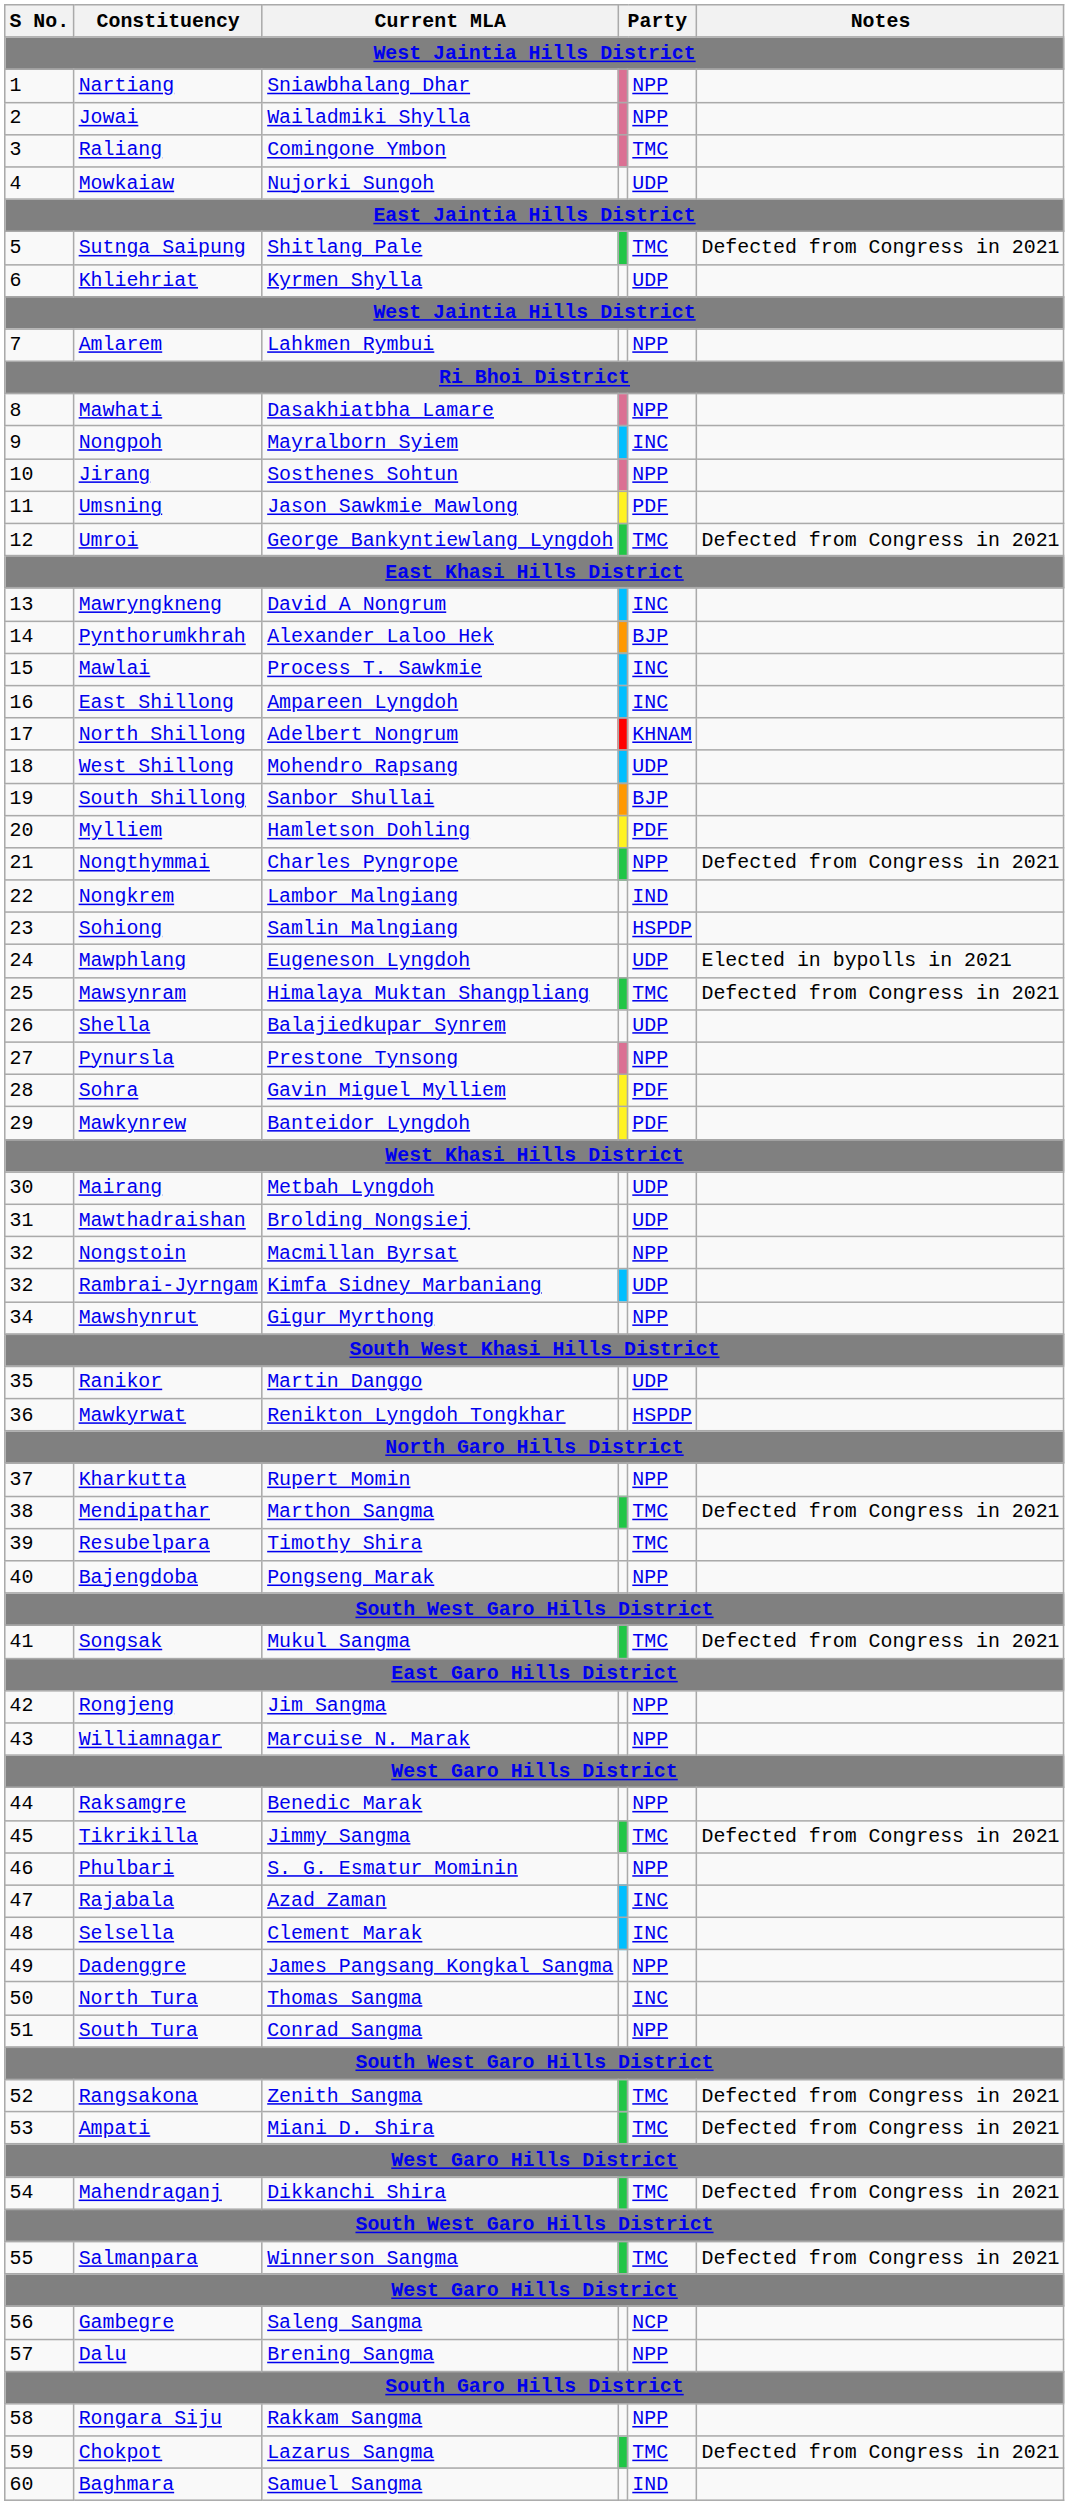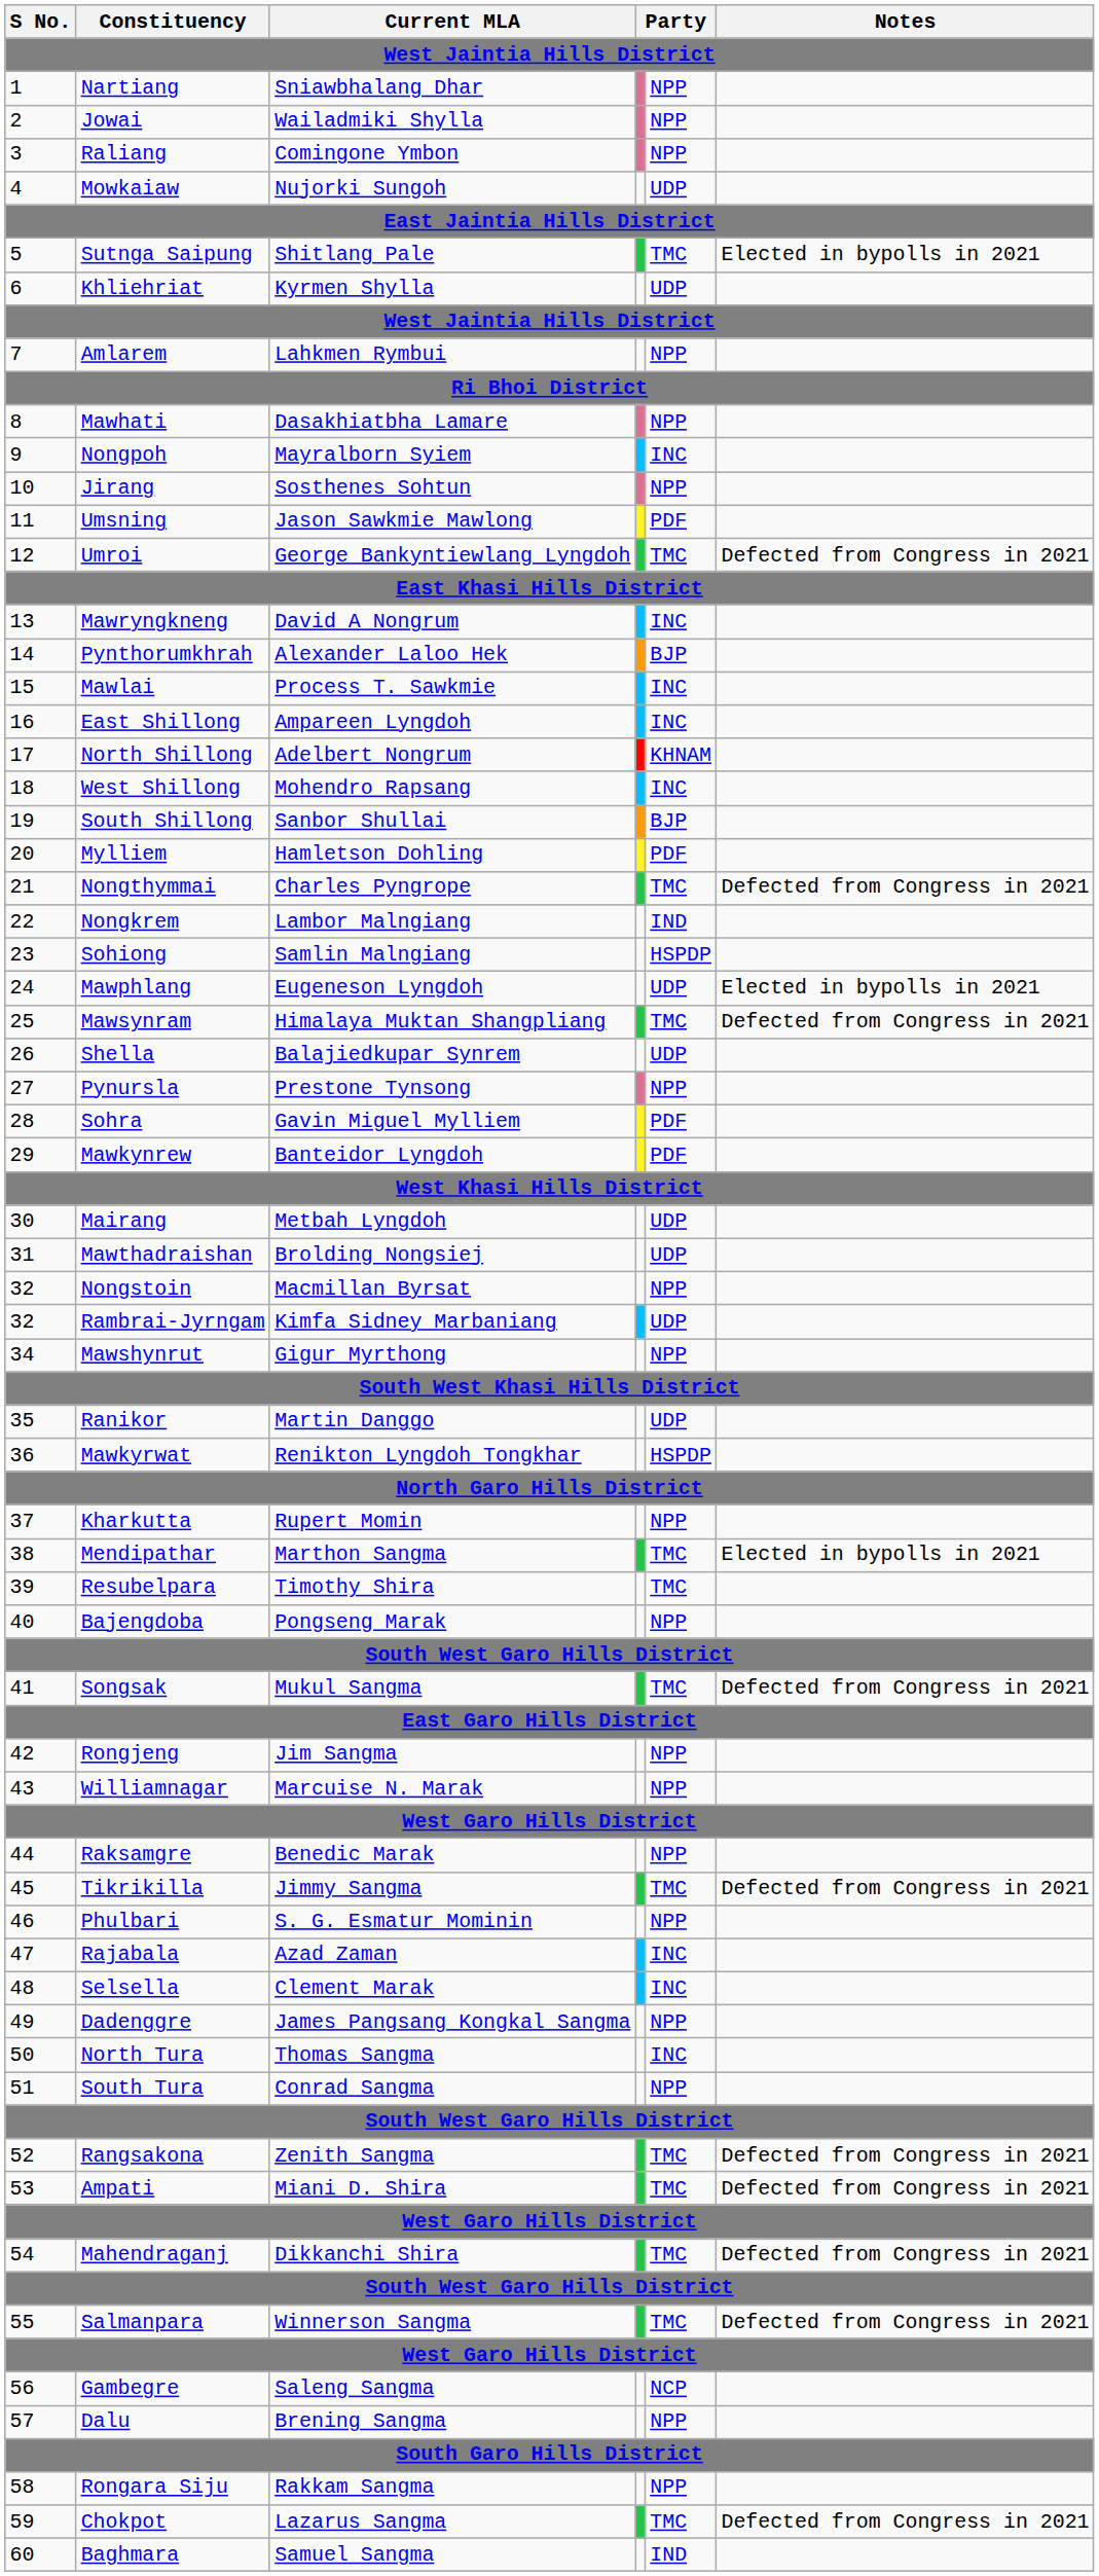Raliang | column 5: TMC -> NPP
Sutnga Saipung | Notes: Defected from Congress in 2021 -> Elected in bypolls in 2021
West Shillong | column 5: UDP -> INC
Nongthymmai | column 5: NPP -> TMC
Mendipathar | Notes: Defected from Congress in 2021 -> Elected in bypolls in 2021
